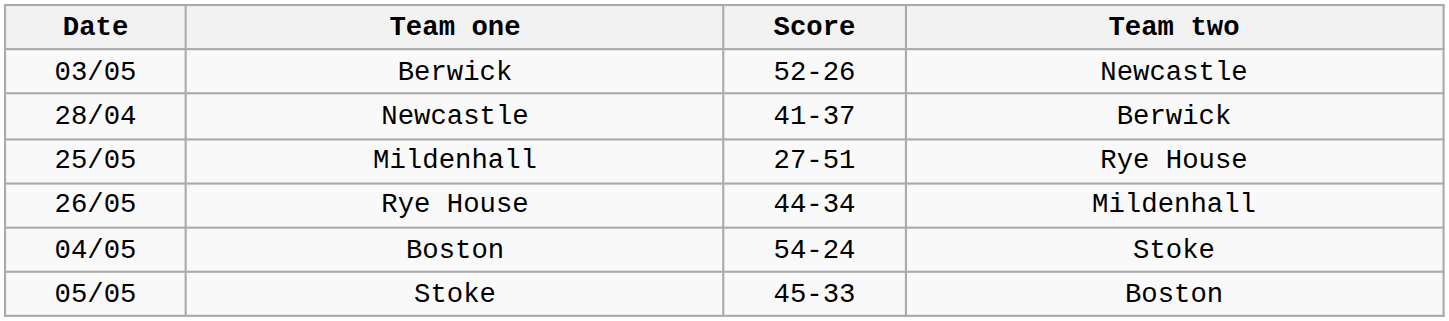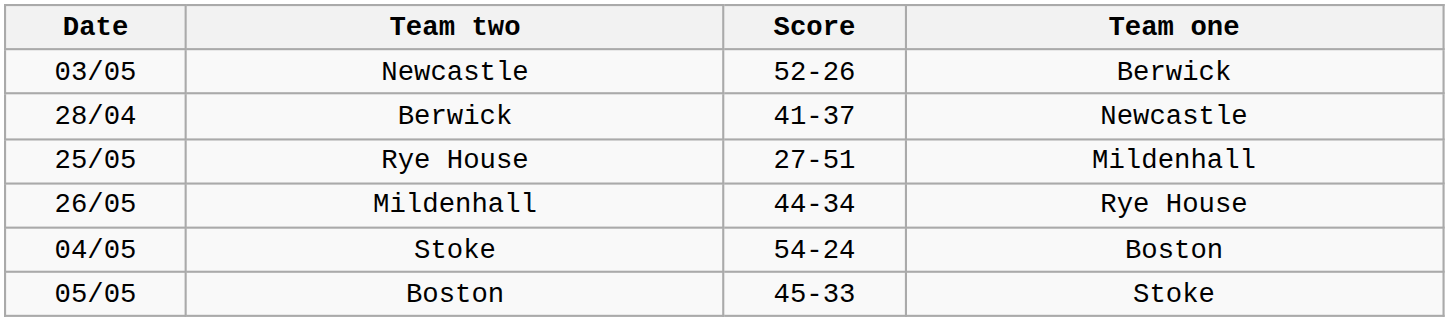columns swapped: Team one <-> Team two
